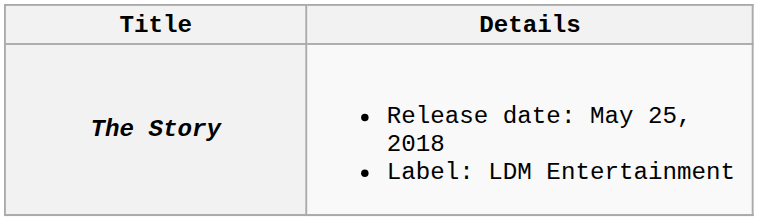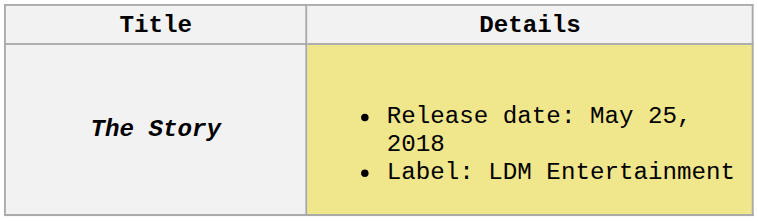The Story | Details: no background -> khaki background
